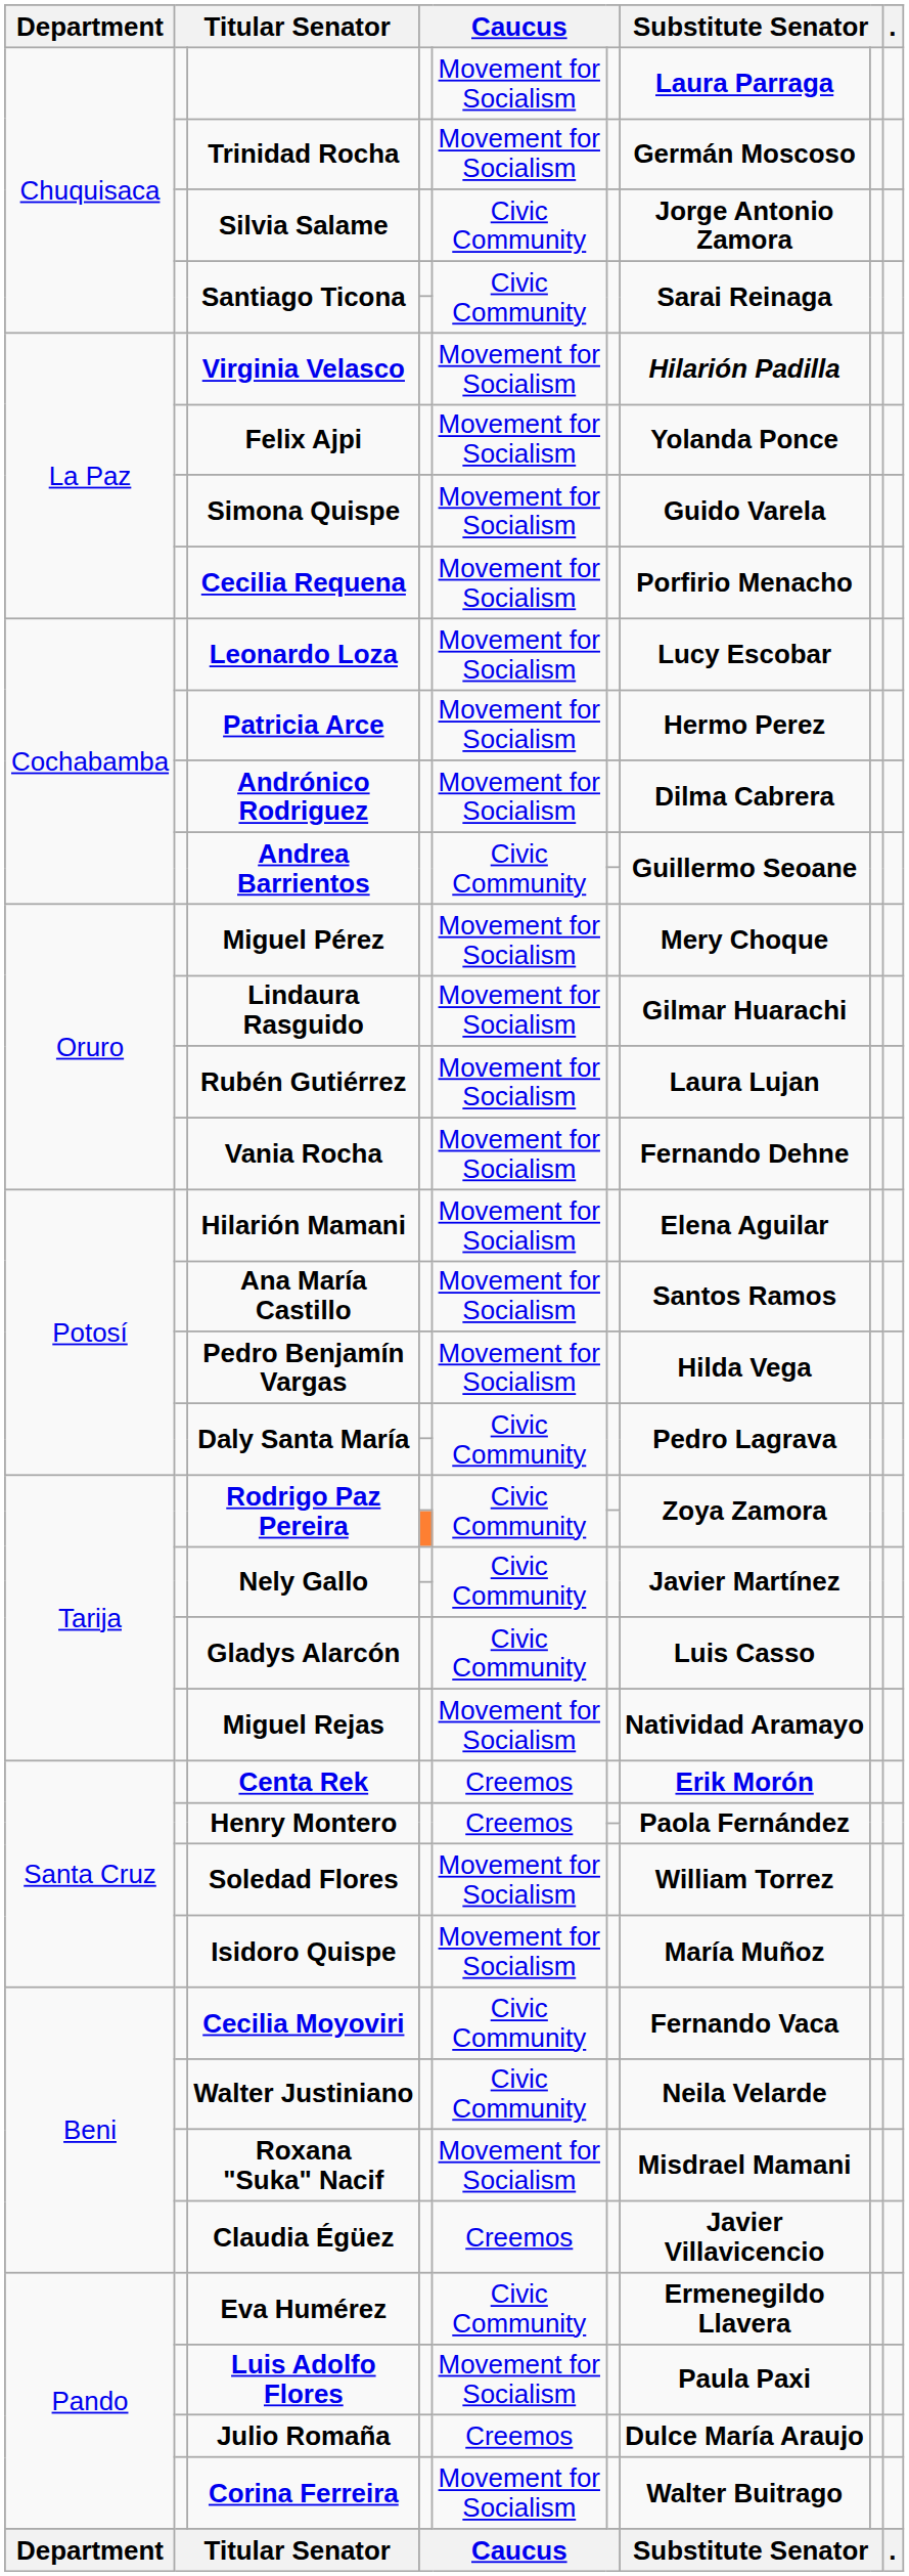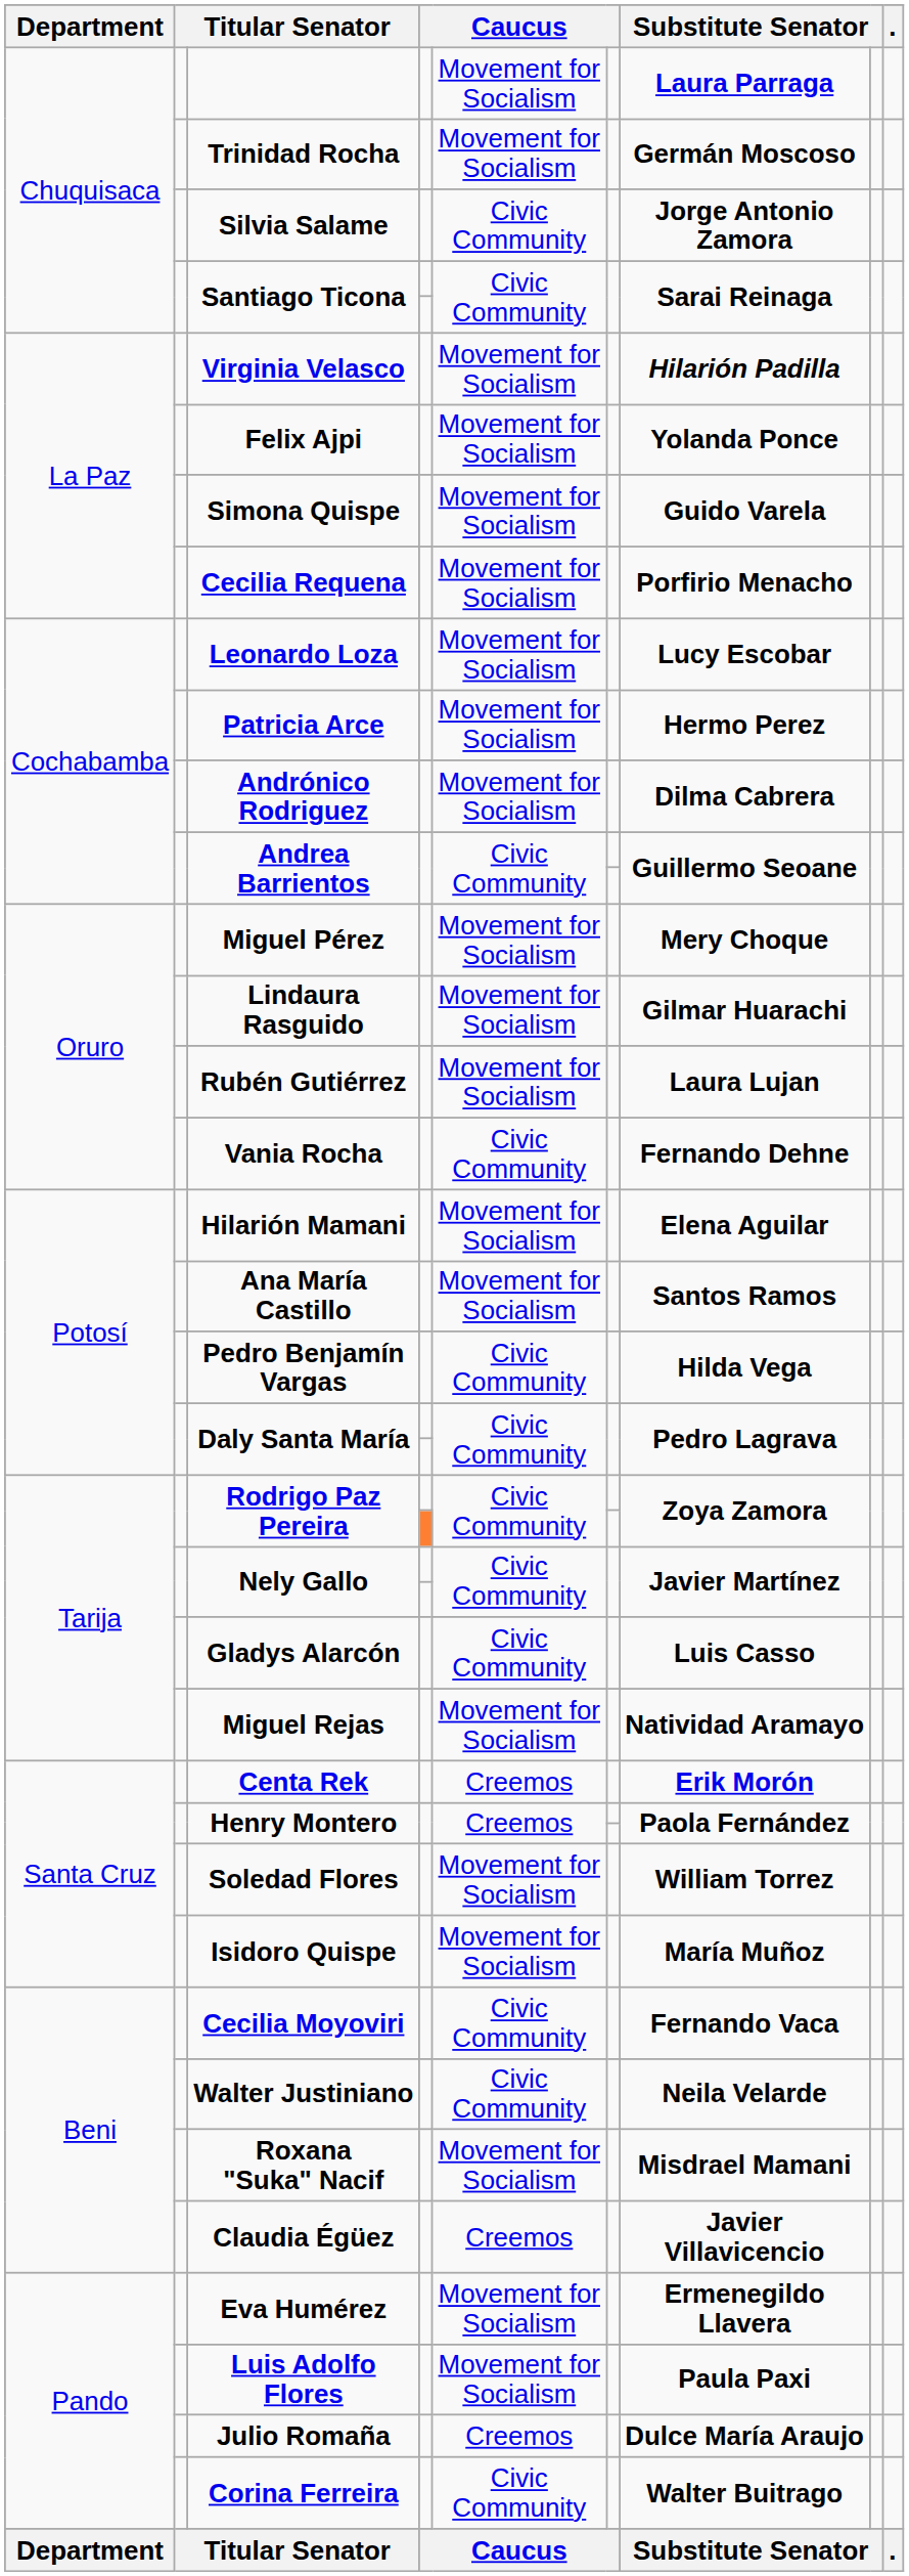Vania Rocha | column 5: Movement for Socialism -> Civic Community
Pedro Benjamín Vargas | column 5: Movement for Socialism -> Civic Community
Eva Humérez | column 5: Civic Community -> Movement for Socialism
Corina Ferreira | column 5: Movement for Socialism -> Civic Community
